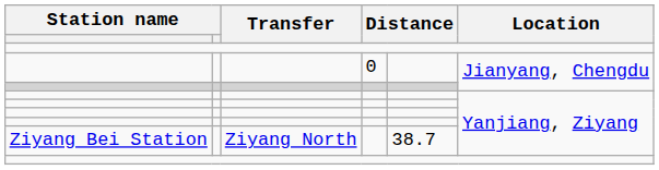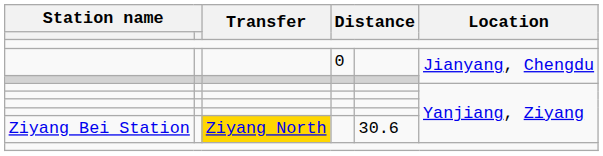Ziyang Bei Station | Transfer: no background -> gold background
Ziyang Bei Station | column 5: 38.7 -> 30.6
